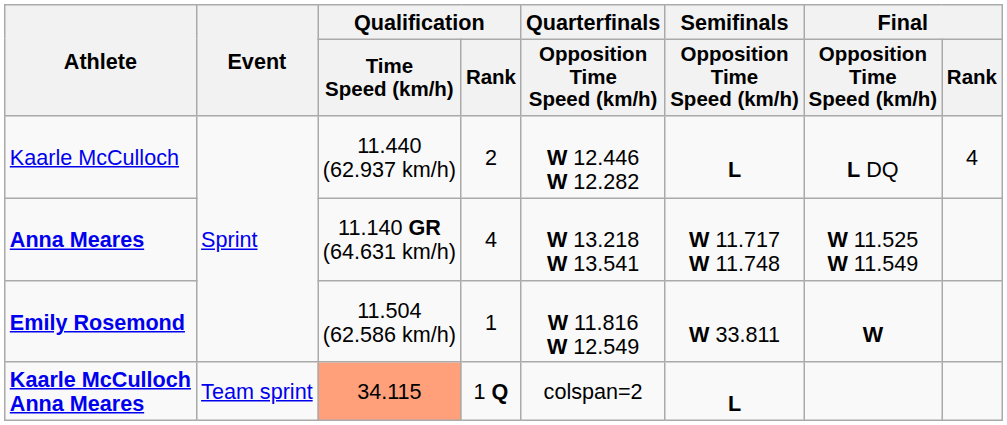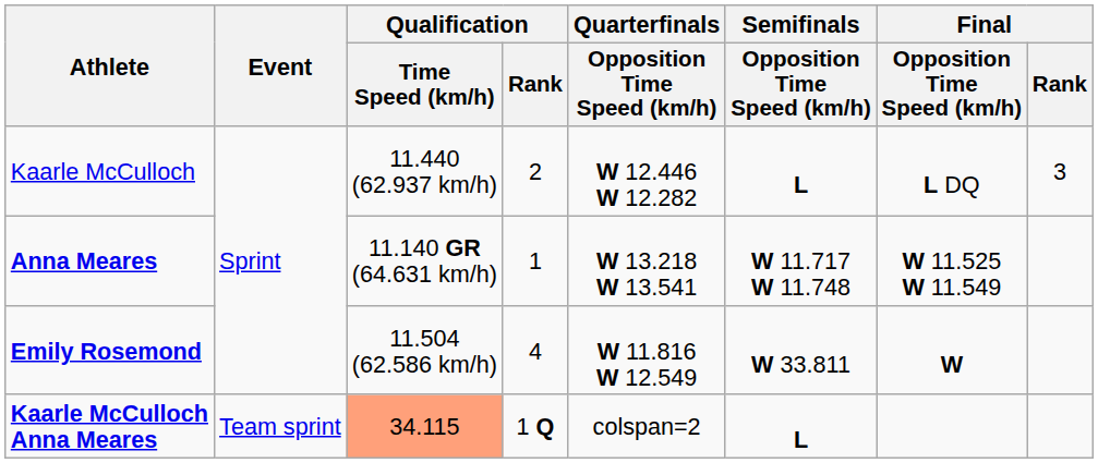Kaarle McCulloch | Final / Rank: 4 -> 3
Anna Meares | Qualification / Rank: 4 -> 1
Emily Rosemond | Qualification / Rank: 1 -> 4
